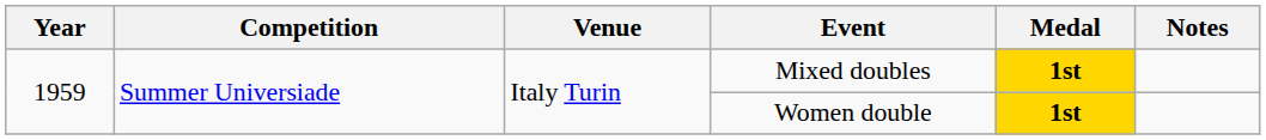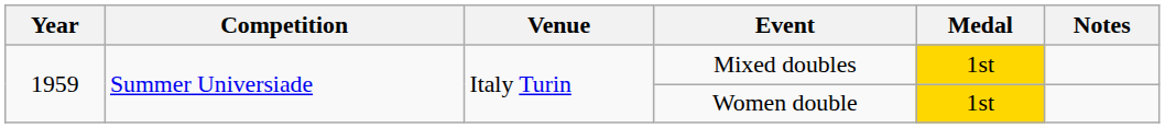Mixed doubles | Medal: bold -> normal
Women double | Medal: bold -> normal
